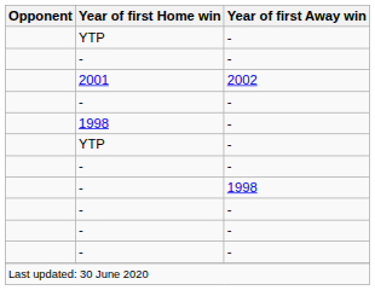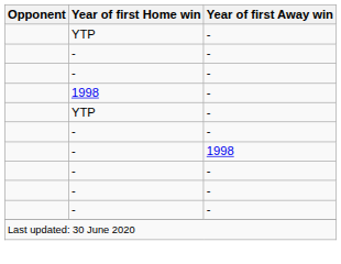- row: 2001 | 2002
